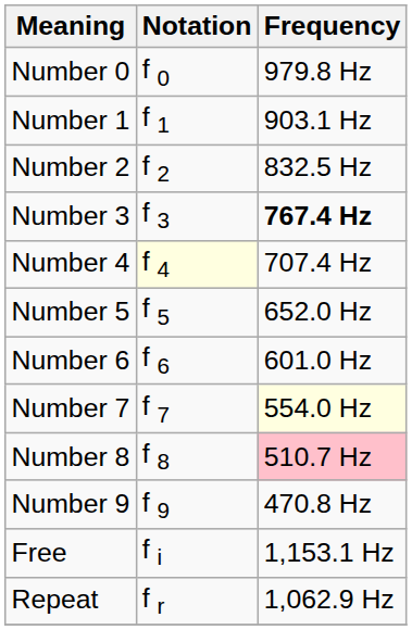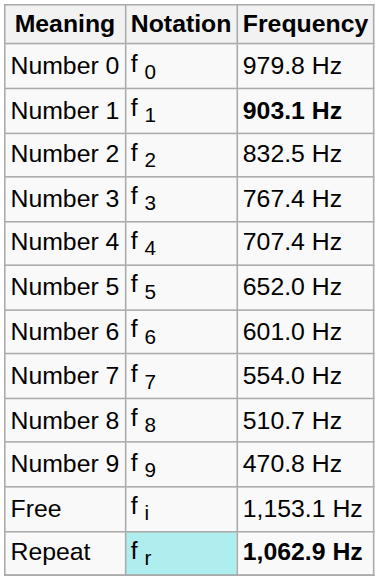Number 1 | Frequency: normal -> bold
Number 3 | Frequency: bold -> normal
Number 4 | Notation: lightyellow background -> no background
Number 7 | Frequency: lightyellow background -> no background
Number 8 | Frequency: pink background -> no background
Repeat | Notation: no background -> paleturquoise background
Repeat | Frequency: normal -> bold
